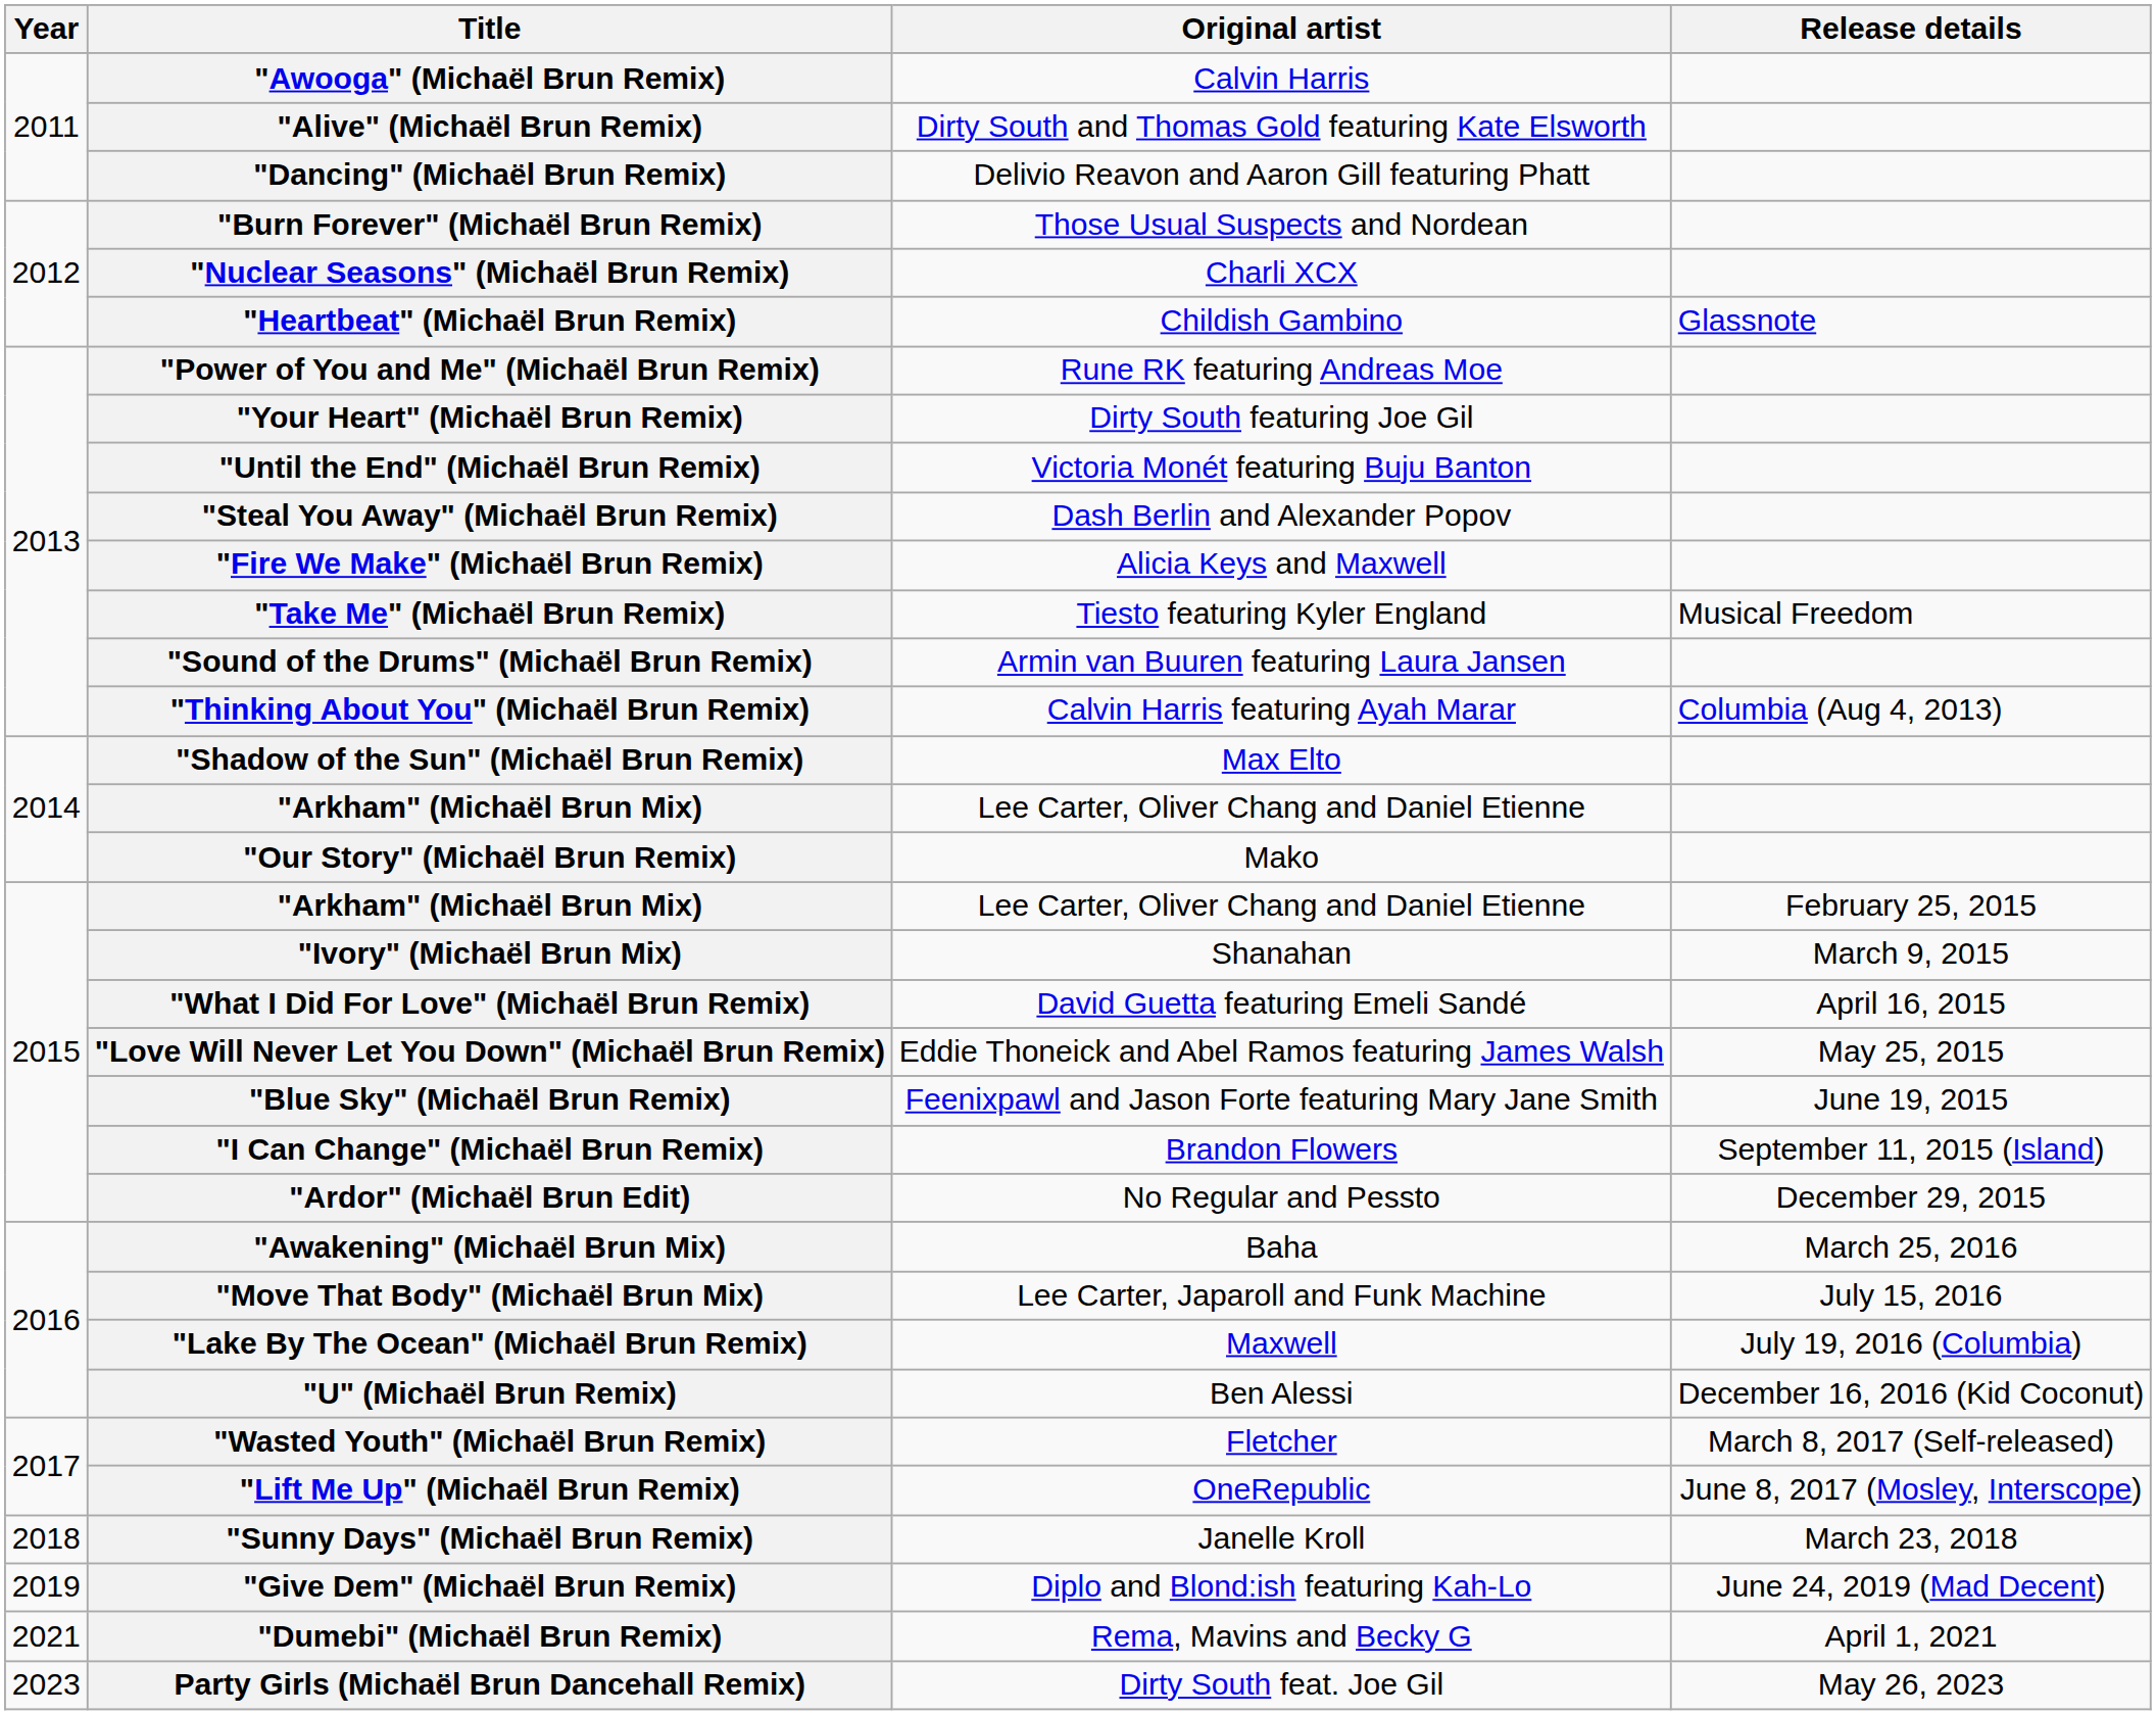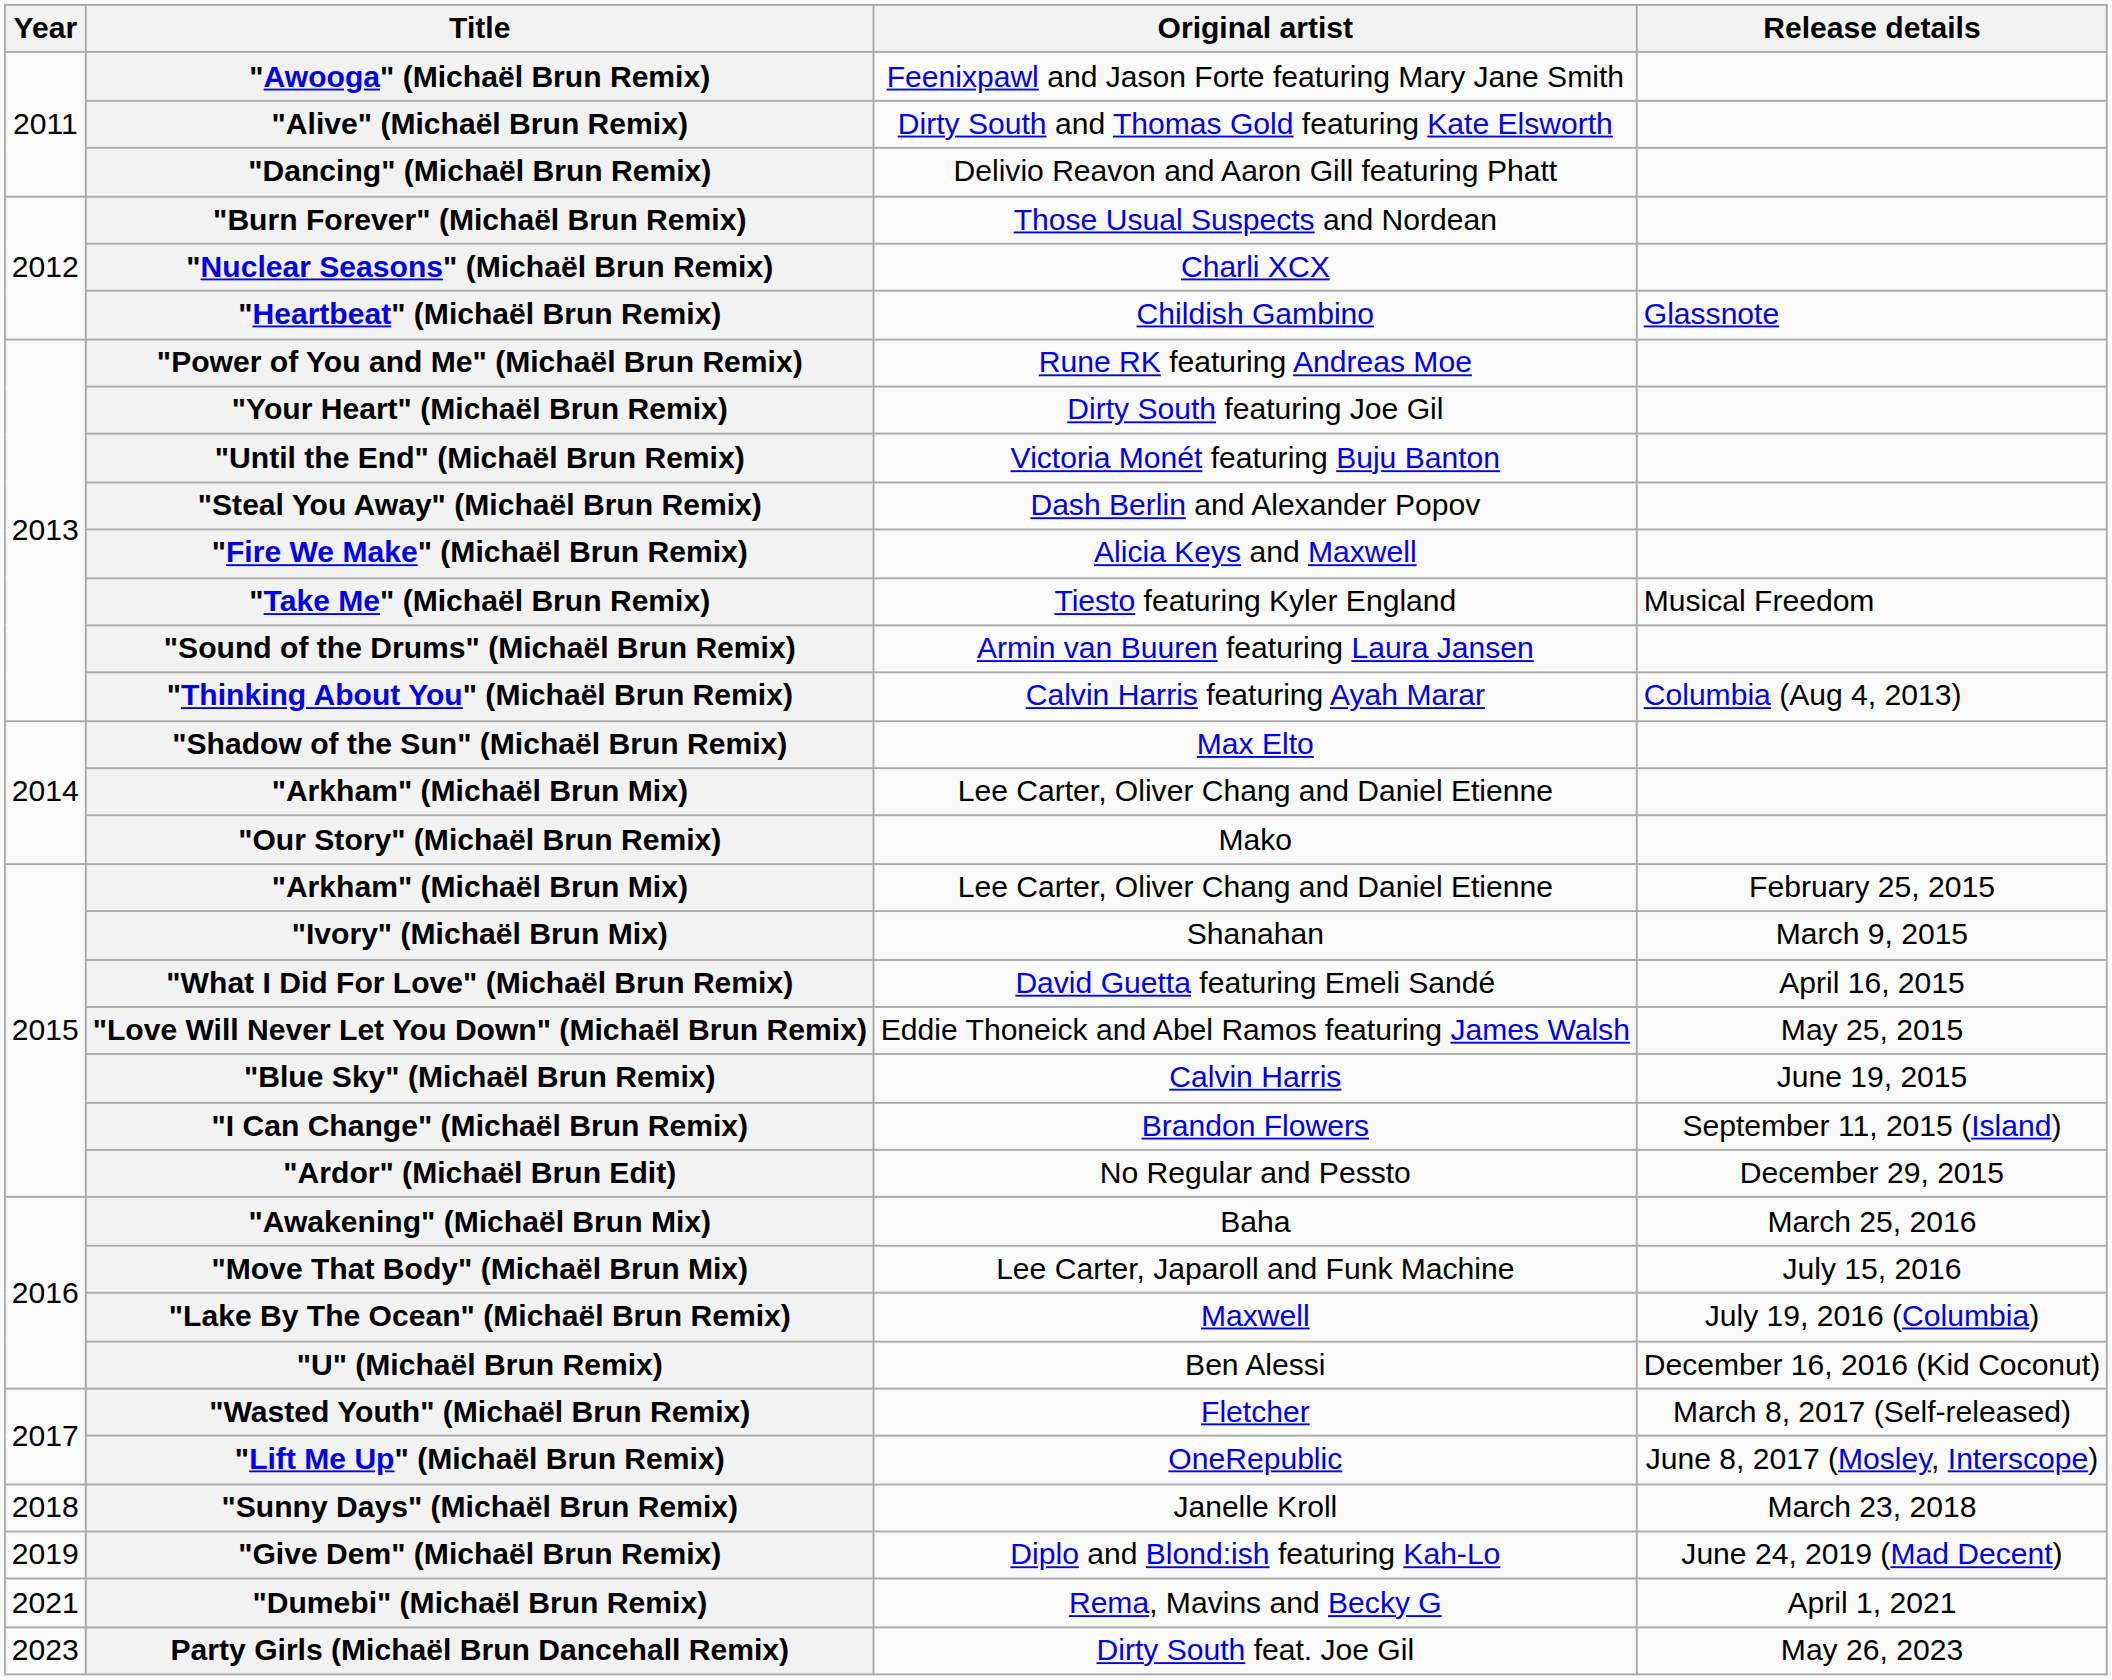"Awooga" (Michaël Brun Remix) | Original artist: Calvin Harris -> Feenixpawl and Jason Forte featuring Mary Jane Smith
"Blue Sky" (Michaël Brun Remix) | Original artist: Feenixpawl and Jason Forte featuring Mary Jane Smith -> Calvin Harris
